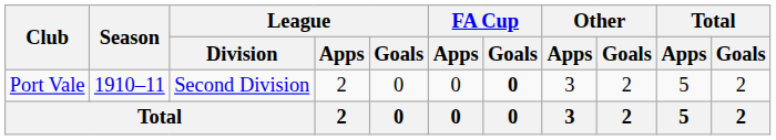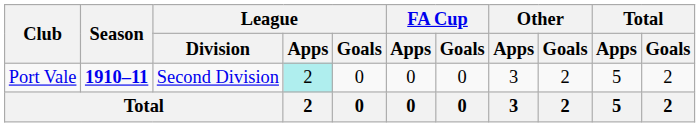Port Vale | Season: normal -> bold
Port Vale | League / Apps: no background -> paleturquoise background
Port Vale | FA Cup / Goals: bold -> normal
